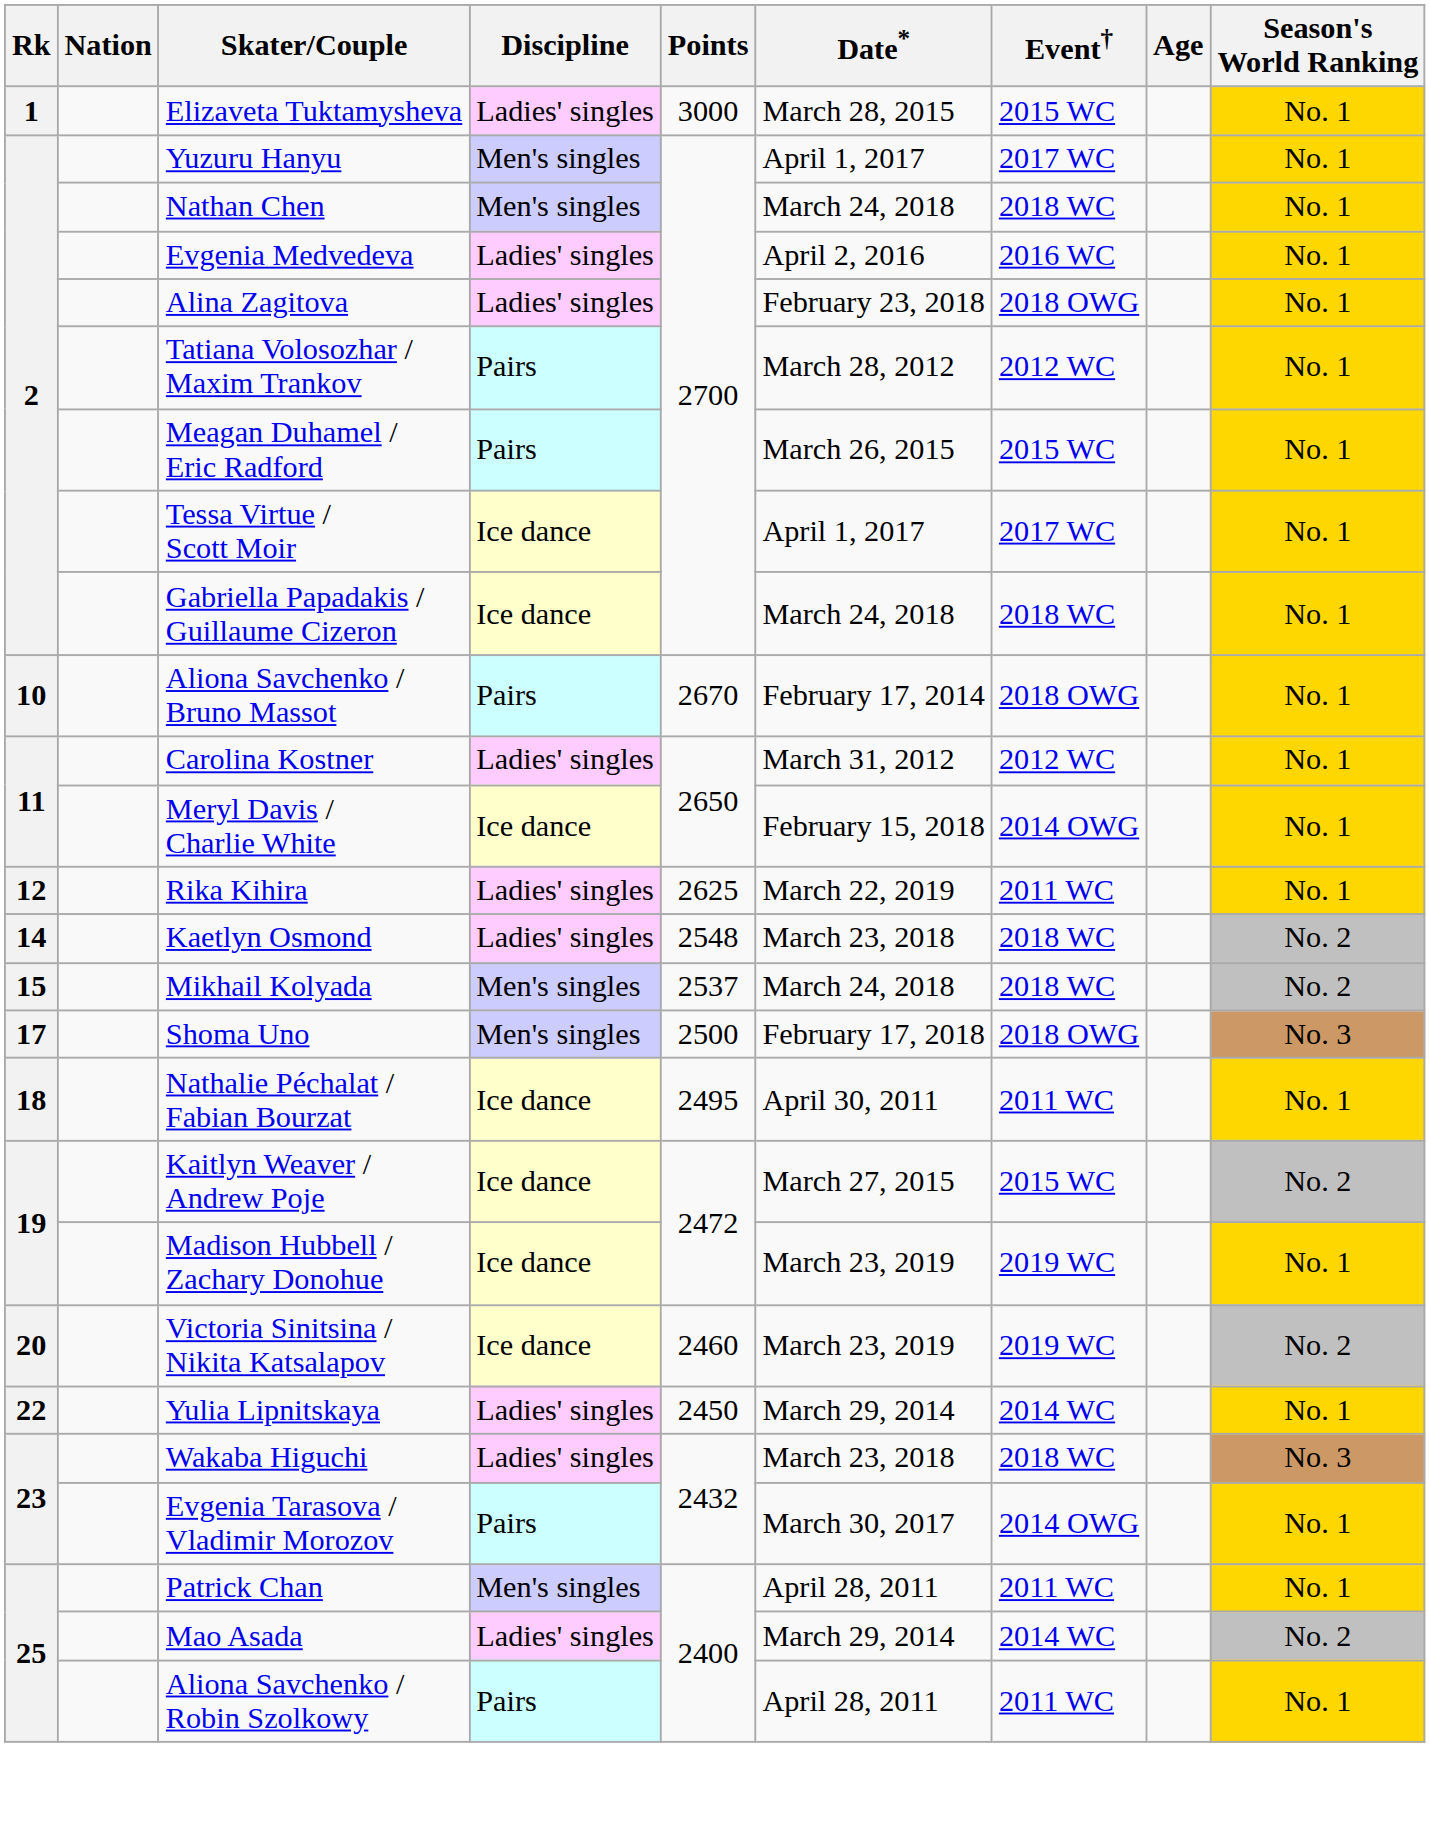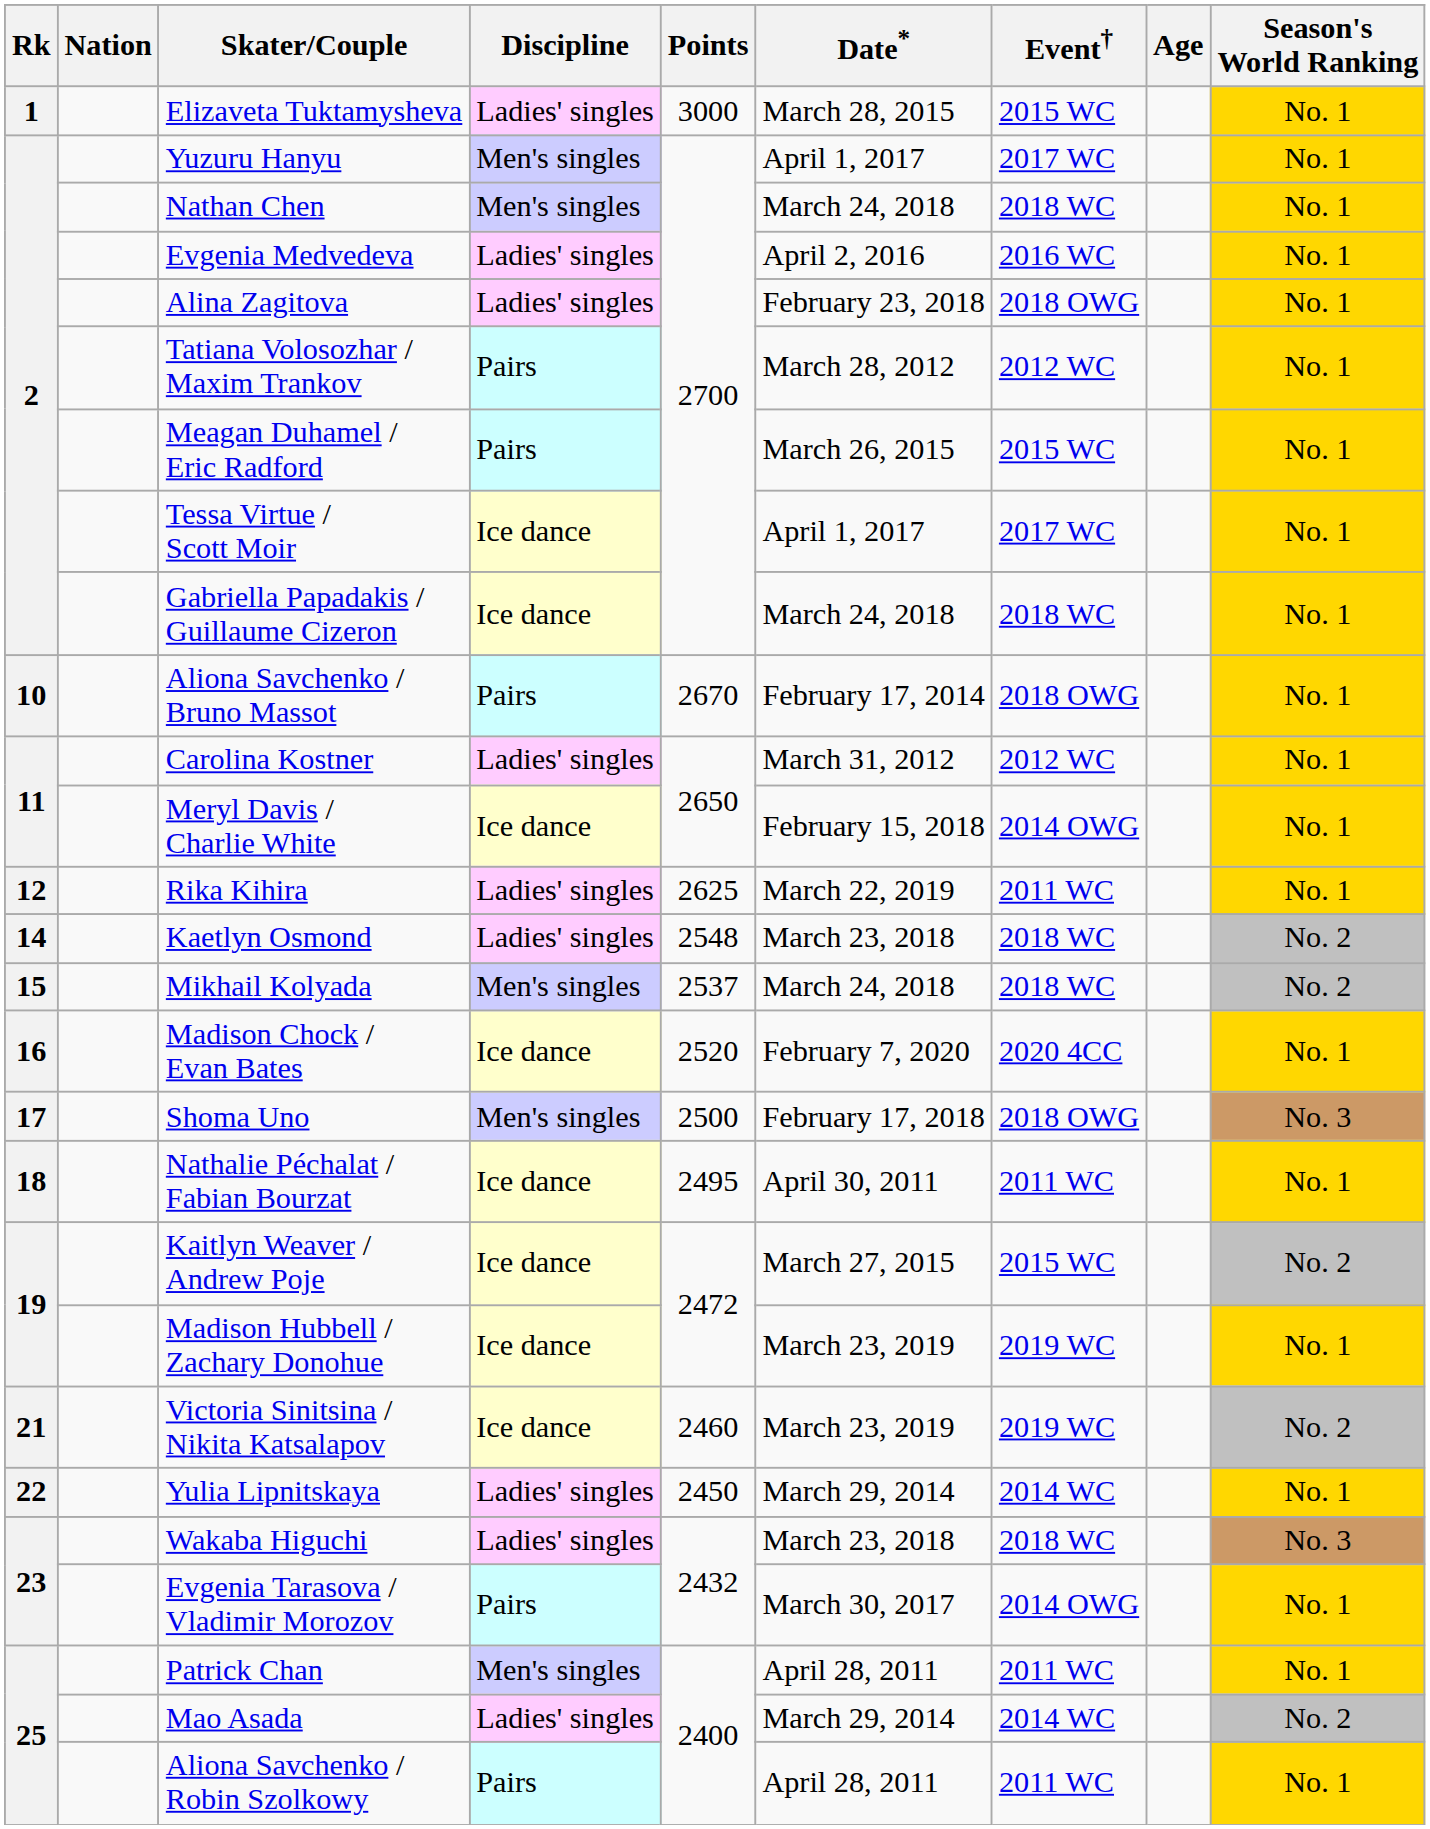+ row: 16 | Madison Chock / Evan Bates | Ice dance | 2520 | February 7, 2020 | 2020 4CC | No. 1
Victoria Sinitsina / Nikita Katsalapov | Rk: 20 -> 21
